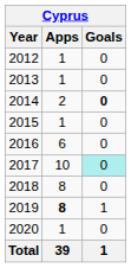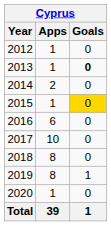2013 | Goals: normal -> bold
2014 | Goals: bold -> normal
2015 | Goals: no background -> gold background
2017 | Goals: paleturquoise background -> no background
2019 | Apps: bold -> normal
